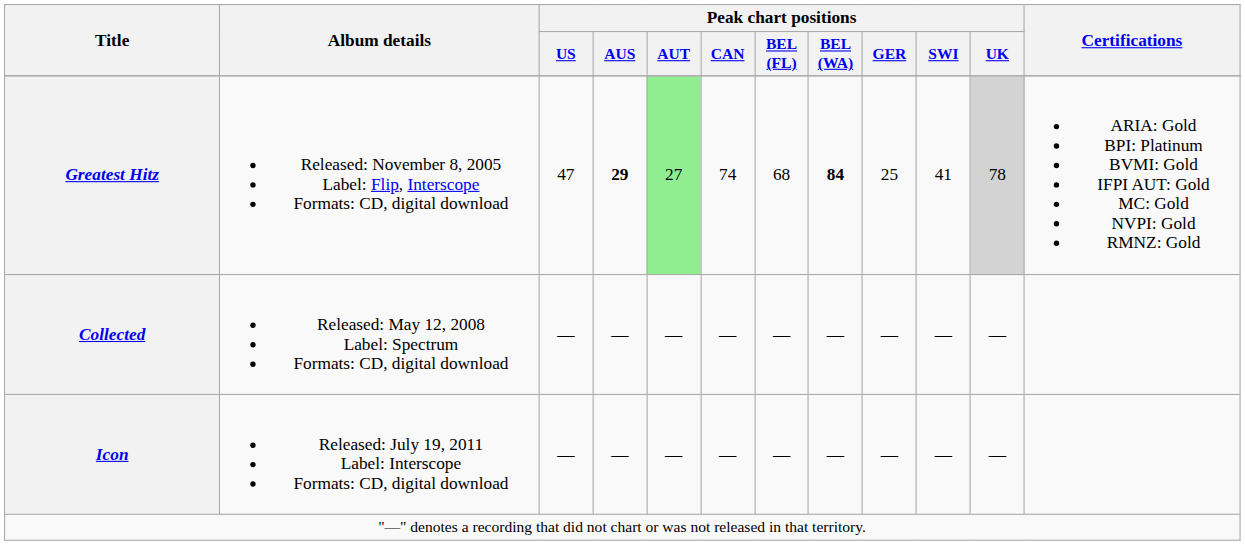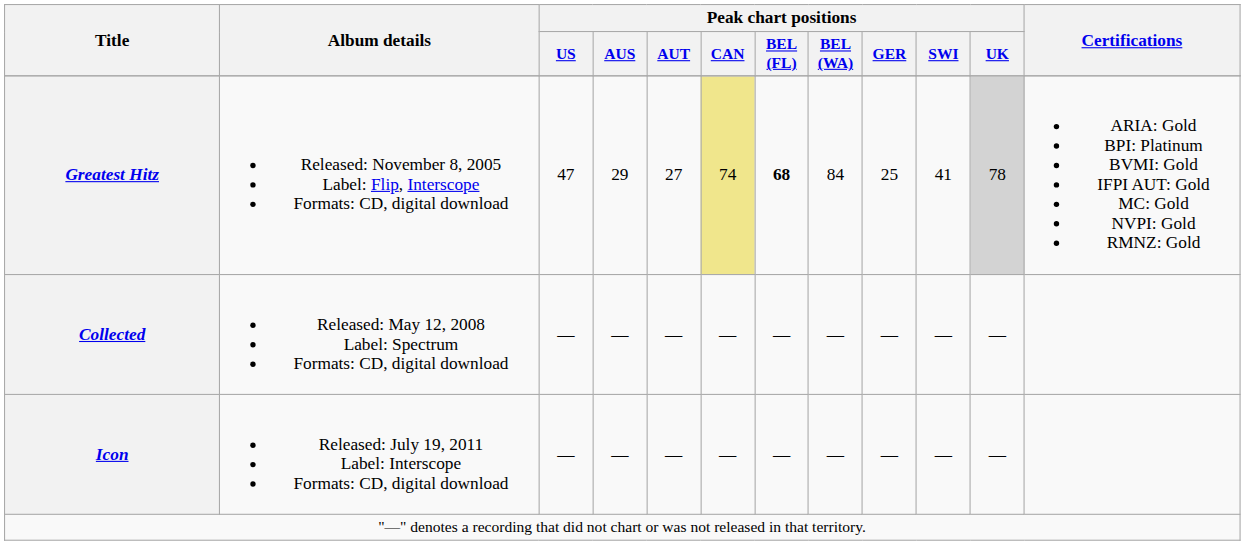Greatest Hitz | Peak chart positions / AUS: bold -> normal
Greatest Hitz | Peak chart positions / AUT: lightgreen background -> no background
Greatest Hitz | Peak chart positions / CAN: no background -> khaki background
Greatest Hitz | Peak chart positions / BEL (FL): normal -> bold
Greatest Hitz | Peak chart positions / BEL (WA): bold -> normal
